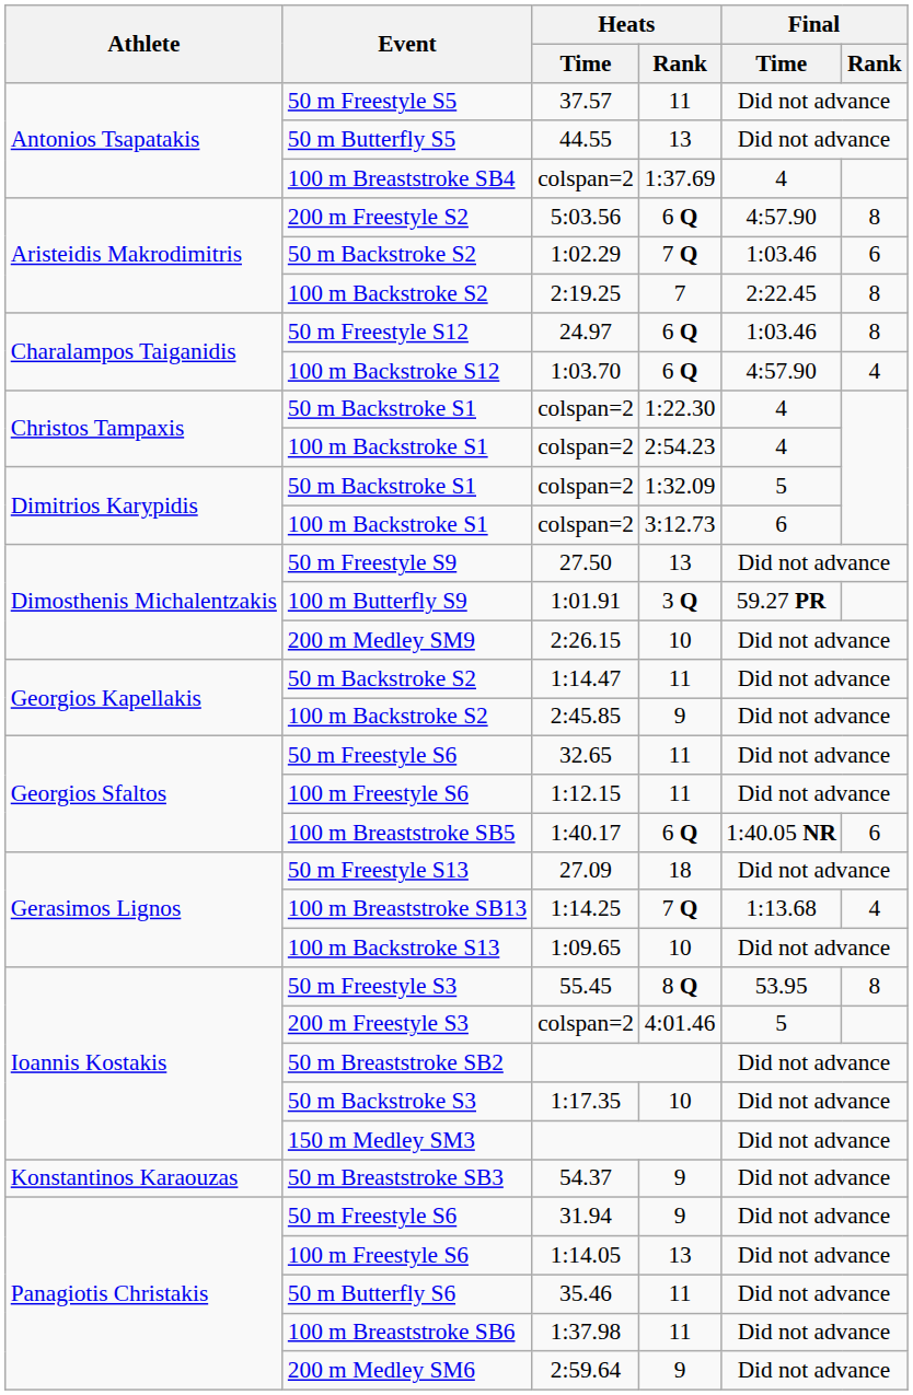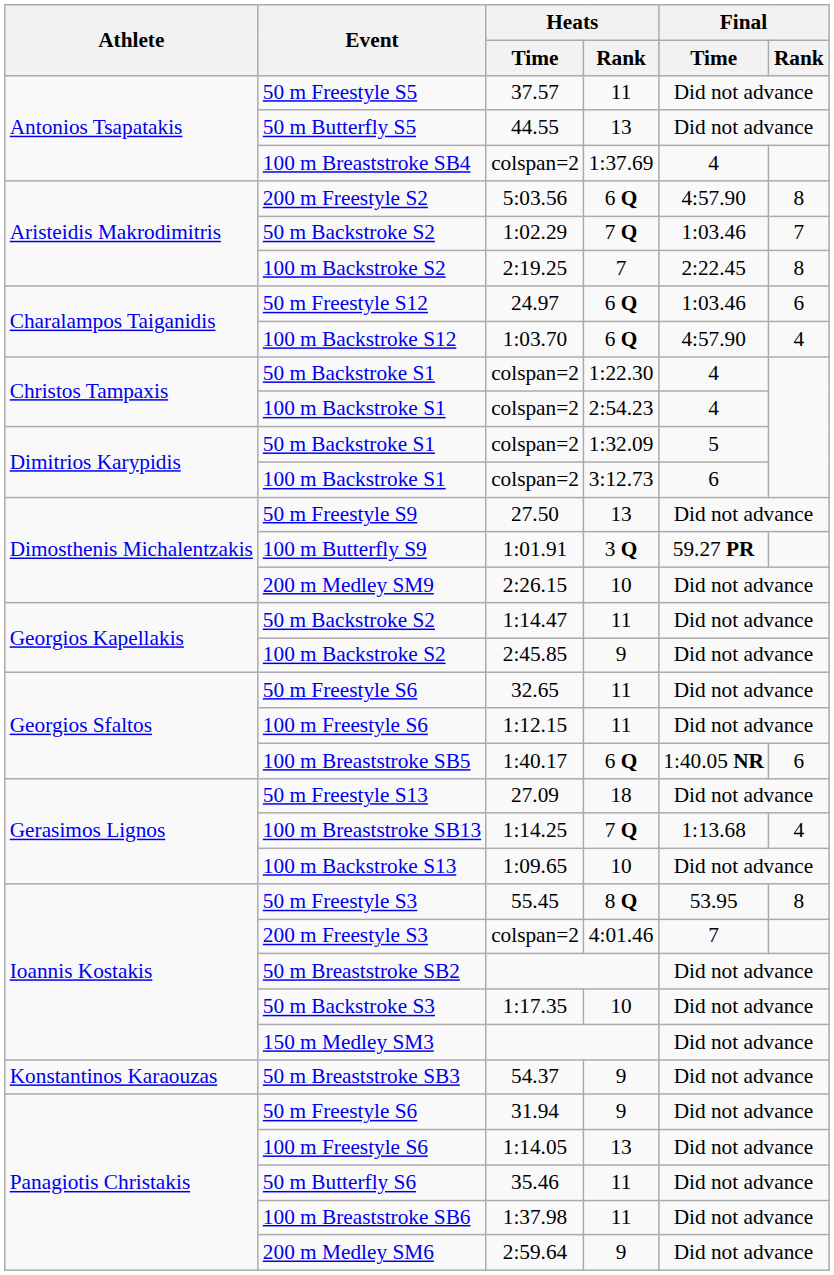50 m Backstroke S2 / 7 Q | Final / Rank: 6 -> 7
50 m Freestyle S12 | Final / Rank: 8 -> 6
200 m Freestyle S3 | Final / Time: 5 -> 7
